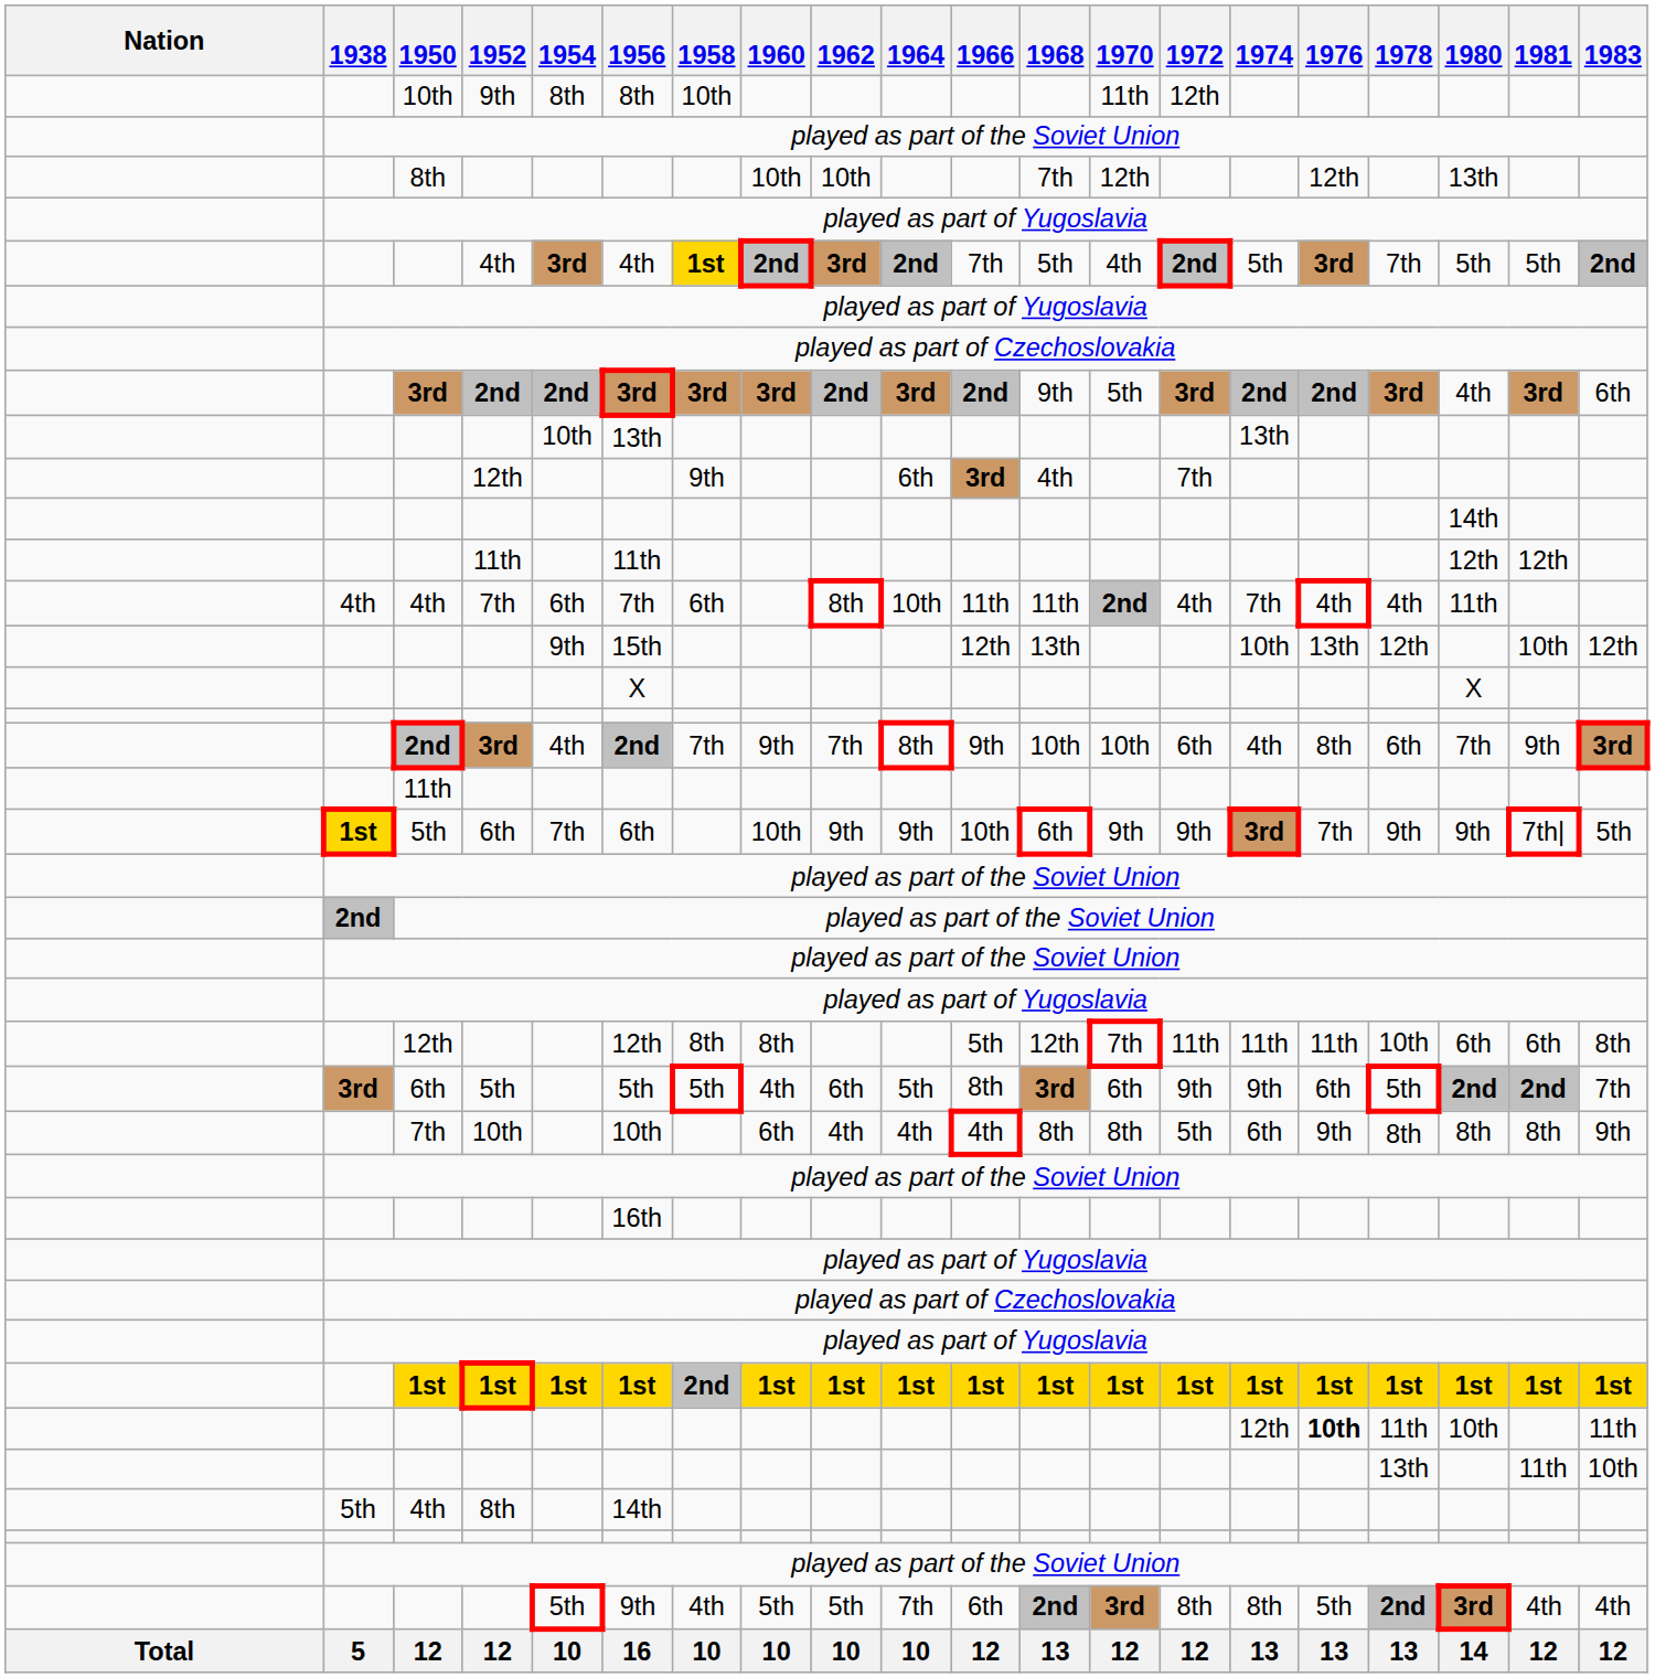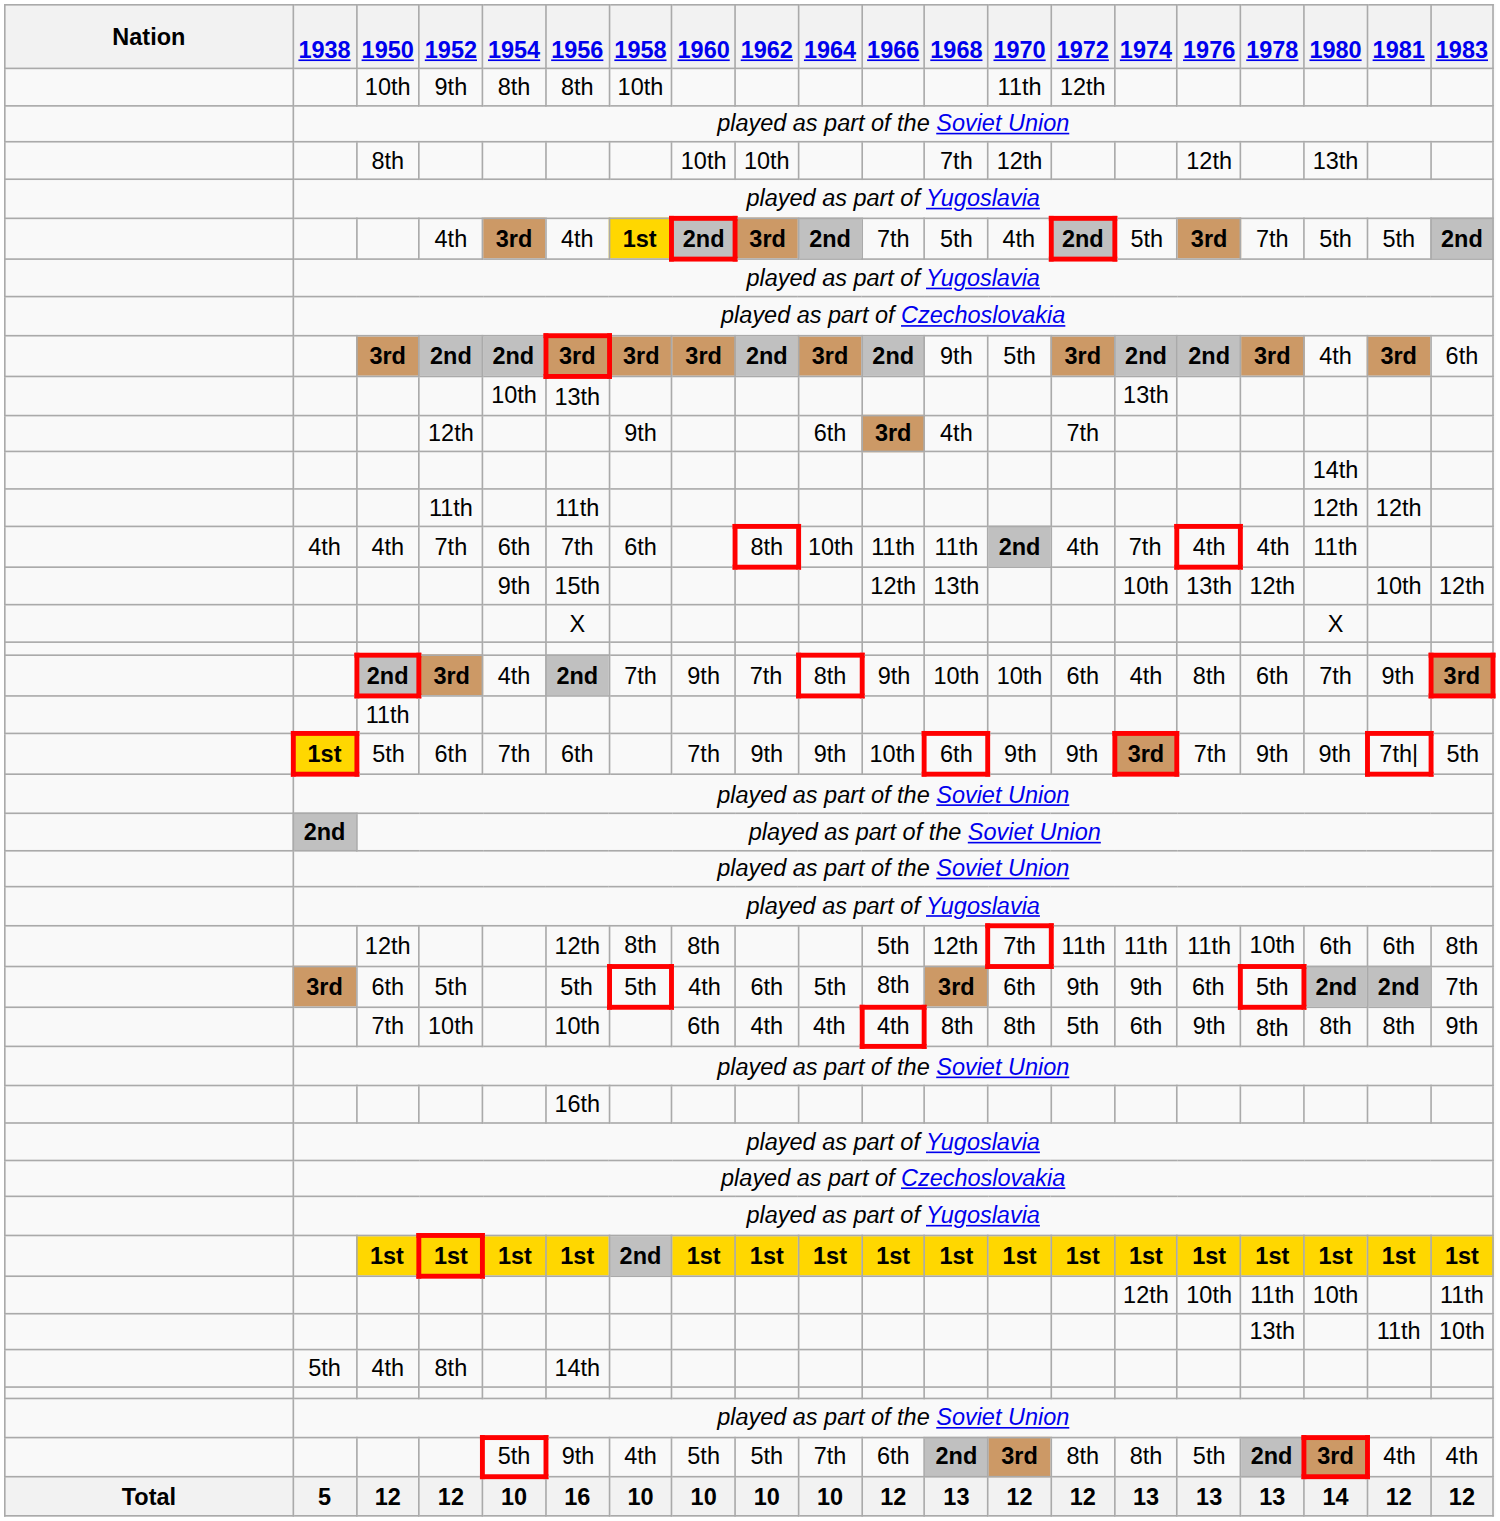row 20 | 1960: 10th -> 7th
row 34 | 1976: bold -> normal
